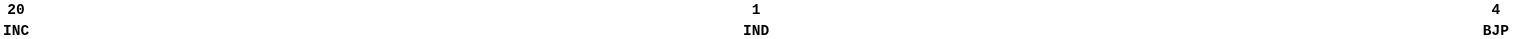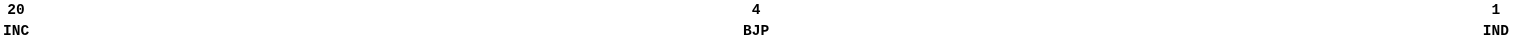columns swapped: 4 <-> 1
